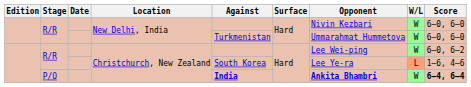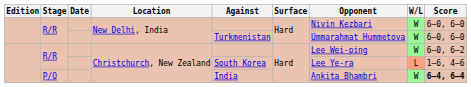P/O | Against: bold -> normal
P/O | Opponent: bold -> normal
